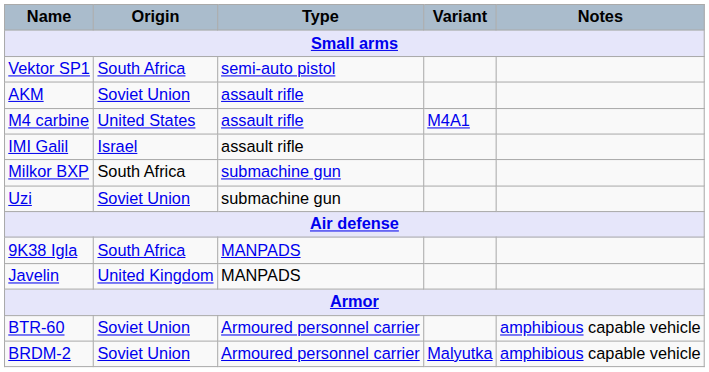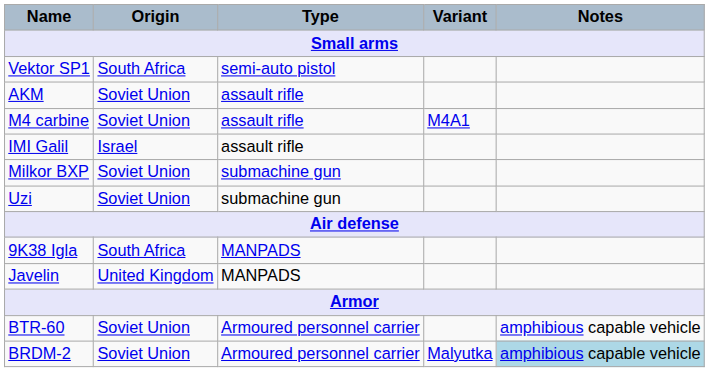M4 carbine | Origin: United States -> Soviet Union
Milkor BXP | Origin: South Africa -> Soviet Union
BRDM-2 | Notes: no background -> lightblue background
